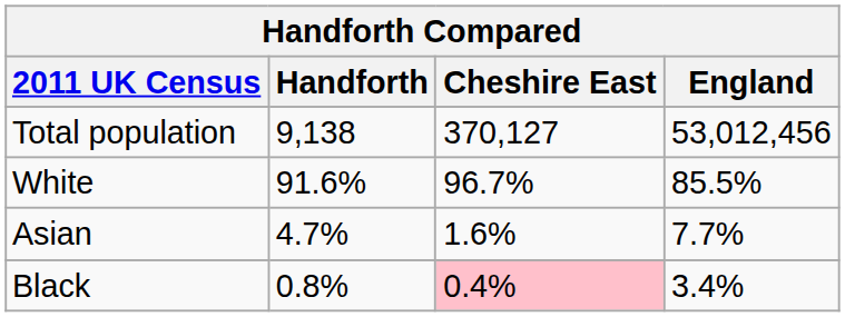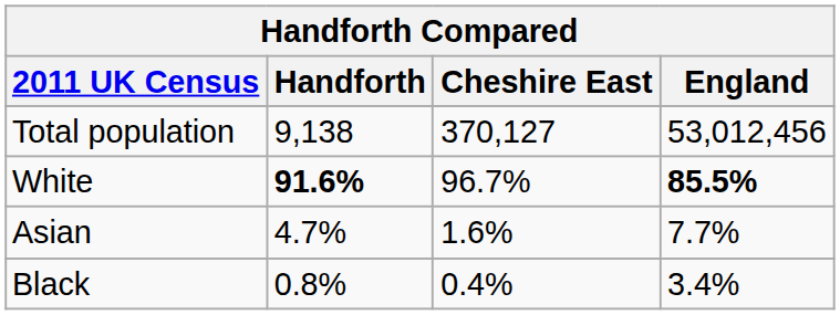White | Handforth: normal -> bold
White | England: normal -> bold
Black | Cheshire East: pink background -> no background
